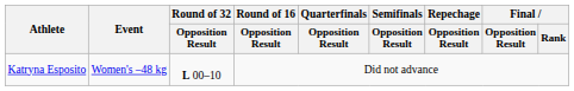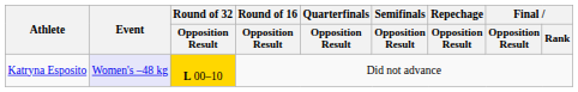Katryna Esposito | Event: no background -> lavender background
Katryna Esposito | Round of 32 / Opposition Result: no background -> gold background
